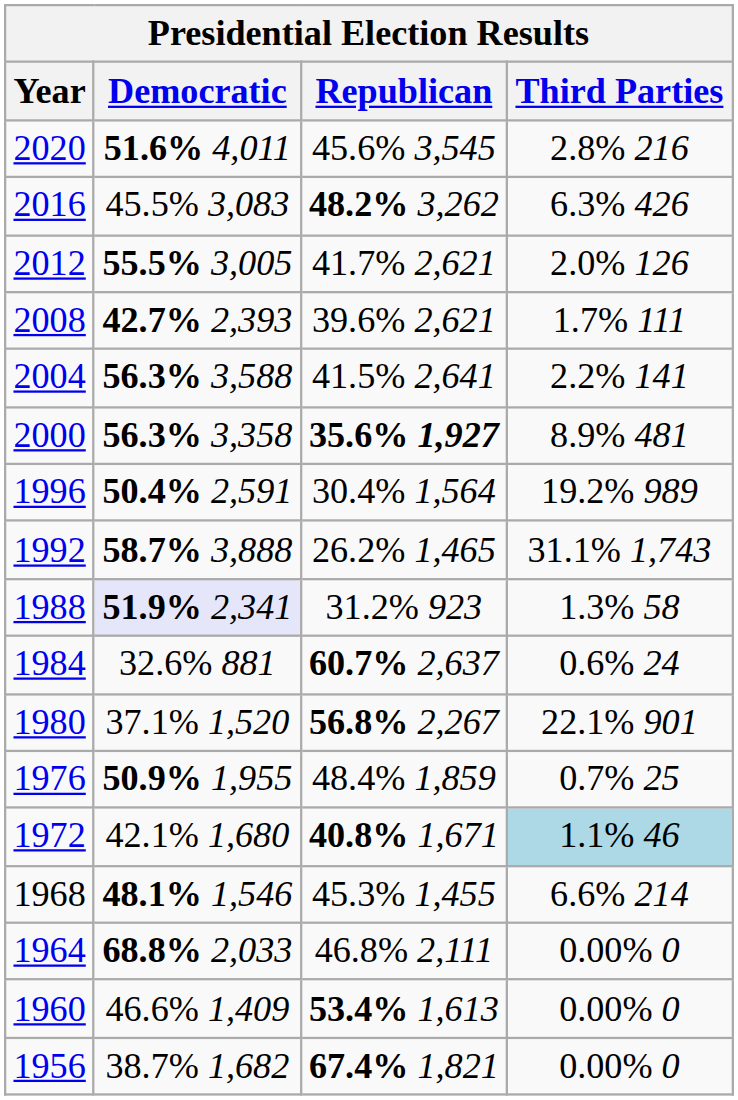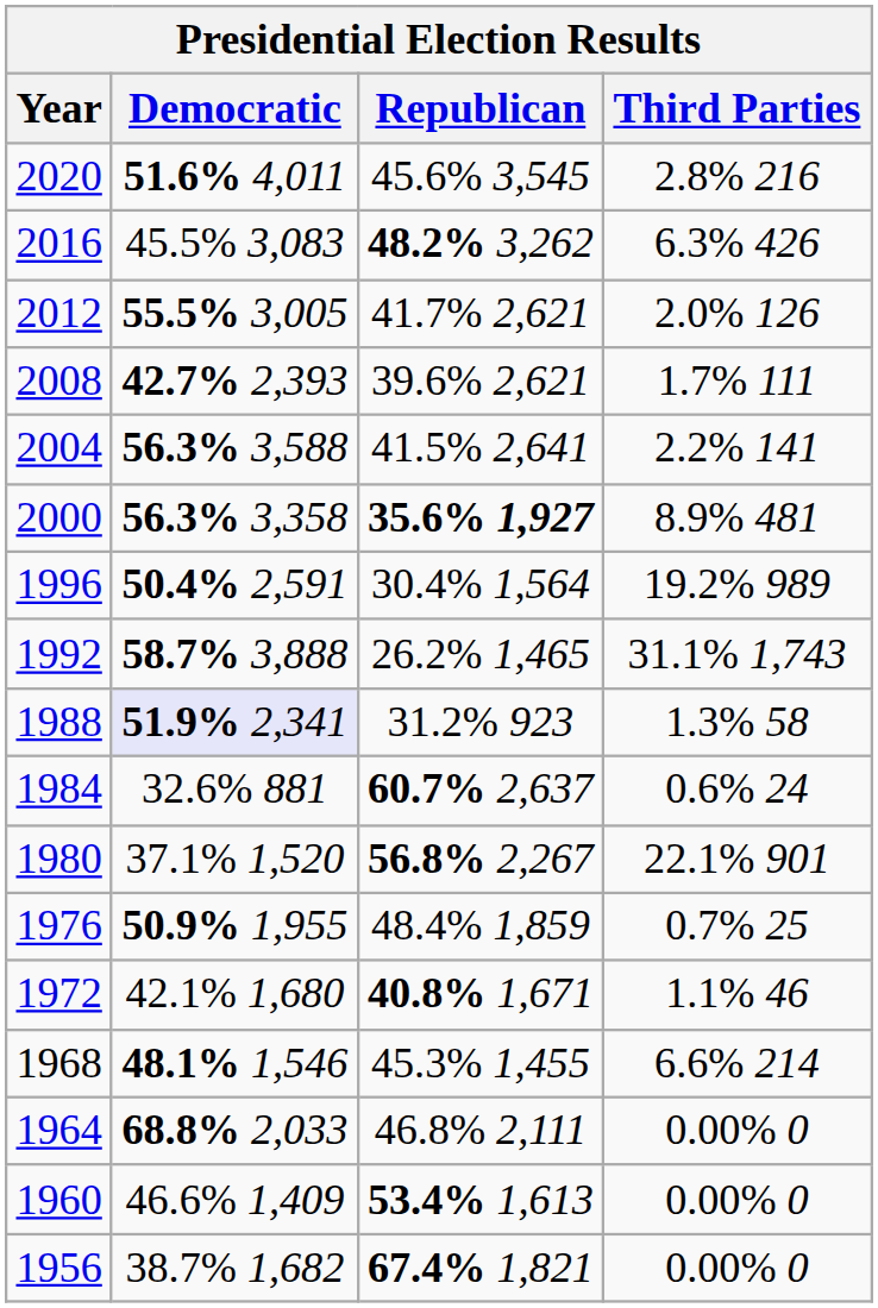1972 | Third Parties: lightblue background -> no background
